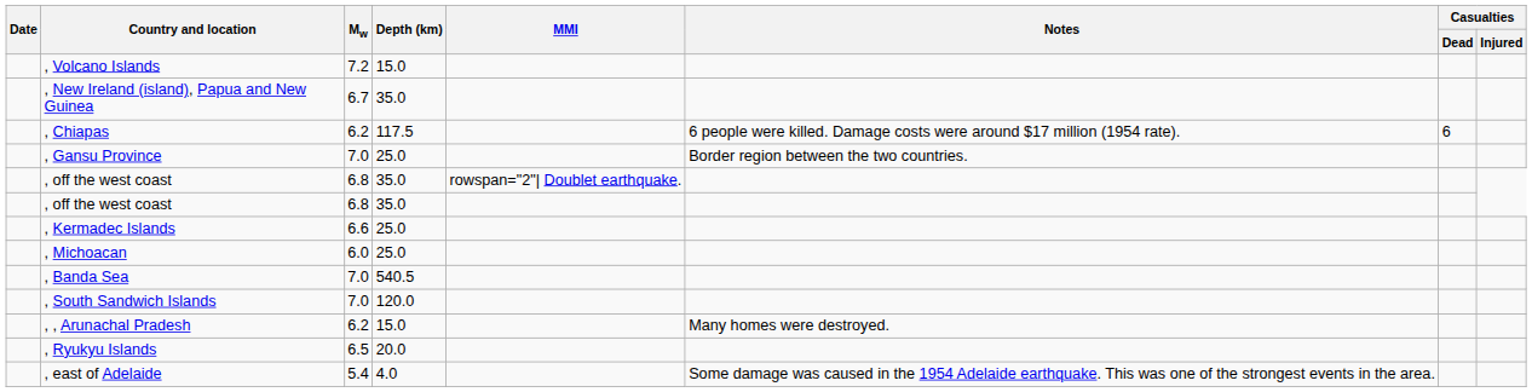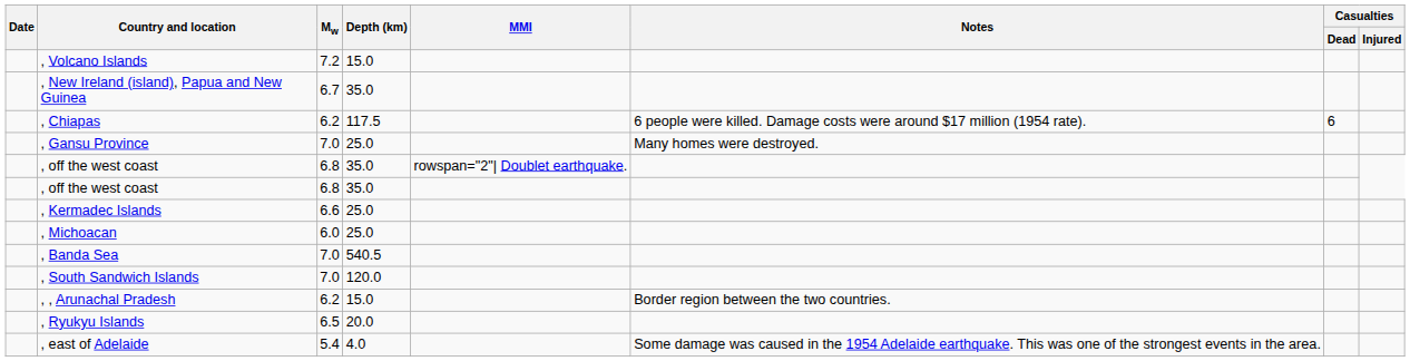, Gansu Province | Notes: Border region between the two countries. -> Many homes were destroyed.
, , Arunachal Pradesh | Notes: Many homes were destroyed. -> Border region between the two countries.
